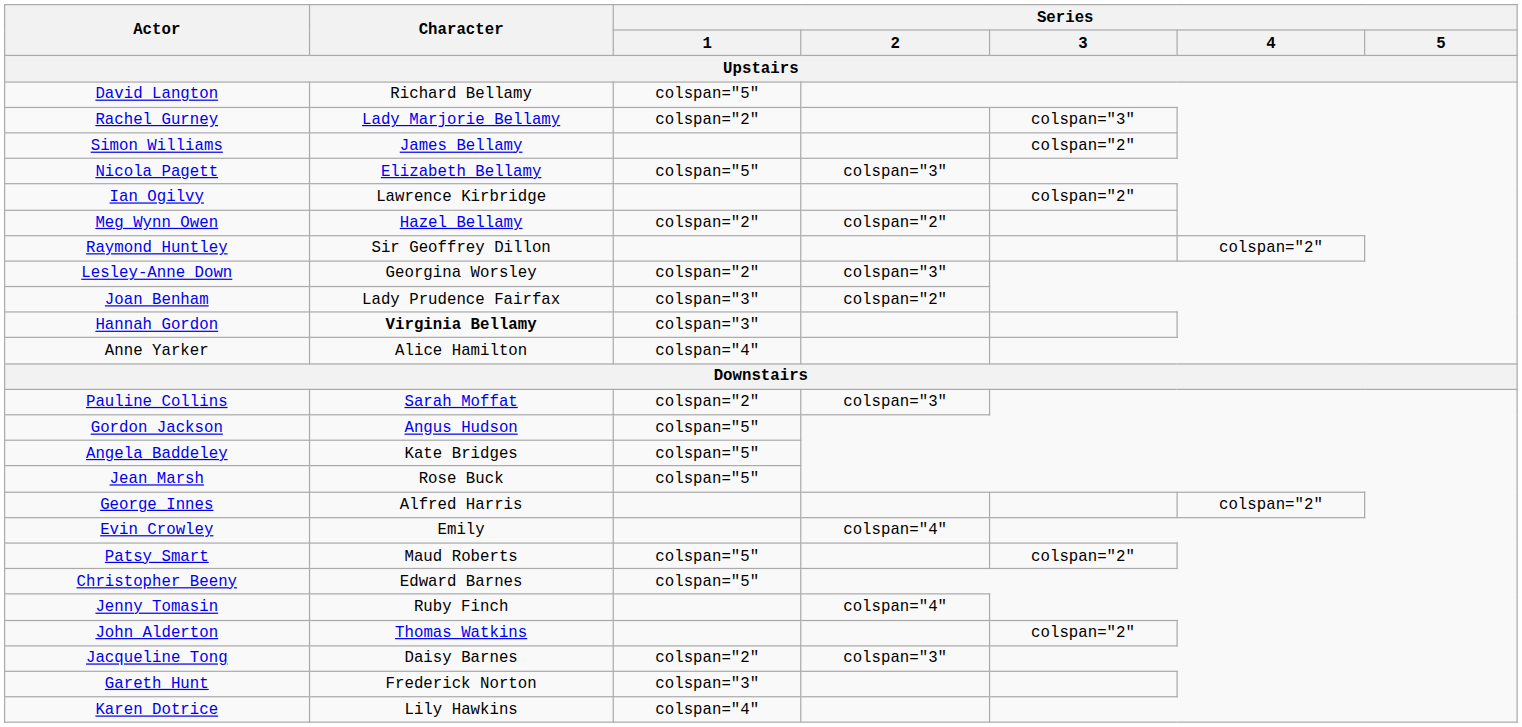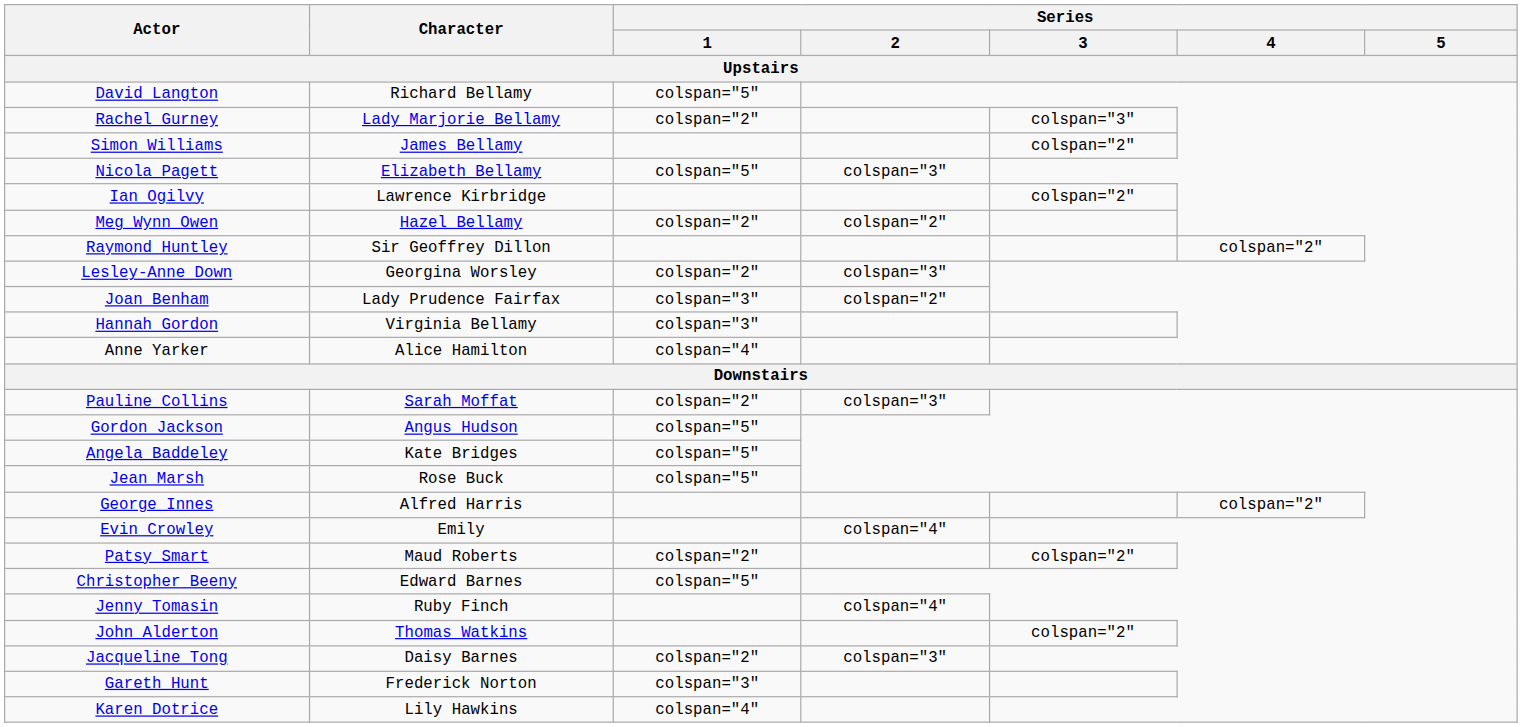Hannah Gordon | Character: bold -> normal
Patsy Smart | Series / 1: colspan="5" -> colspan="2"
